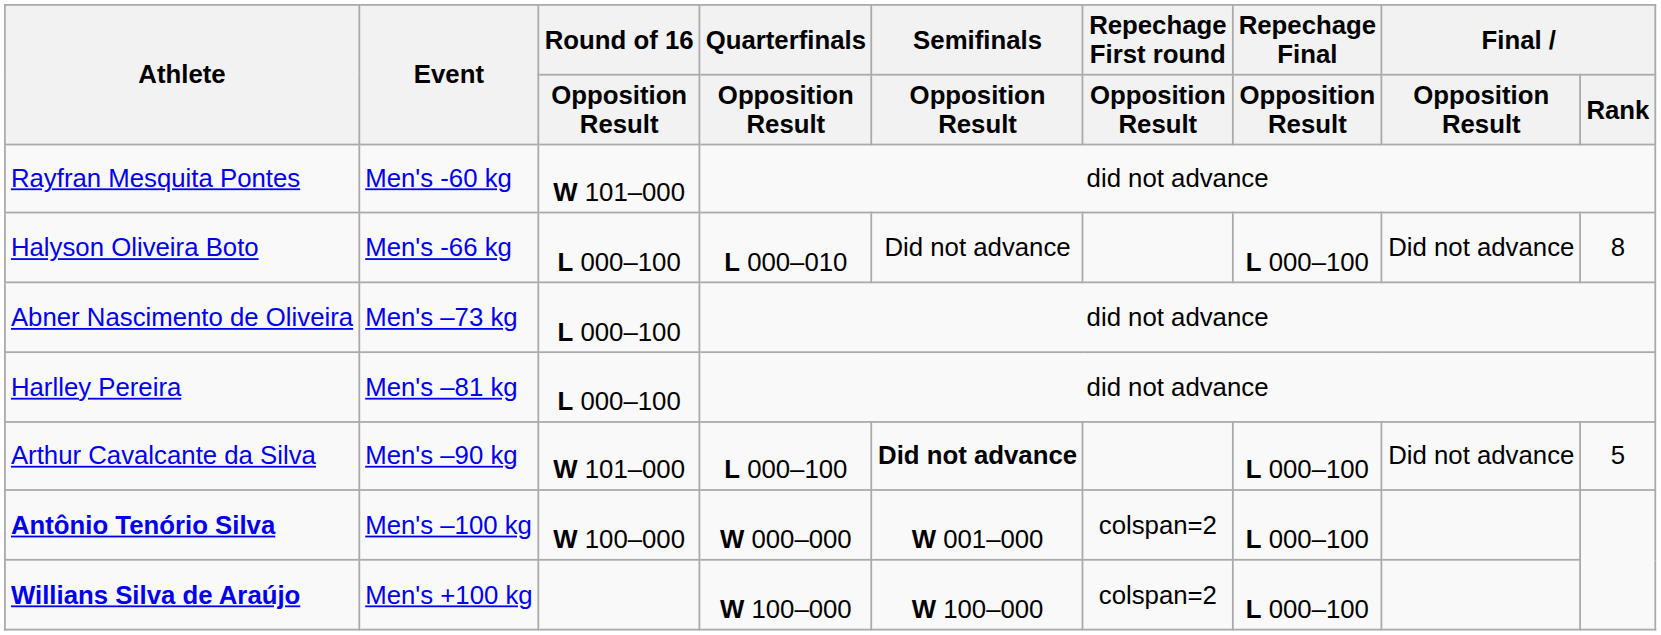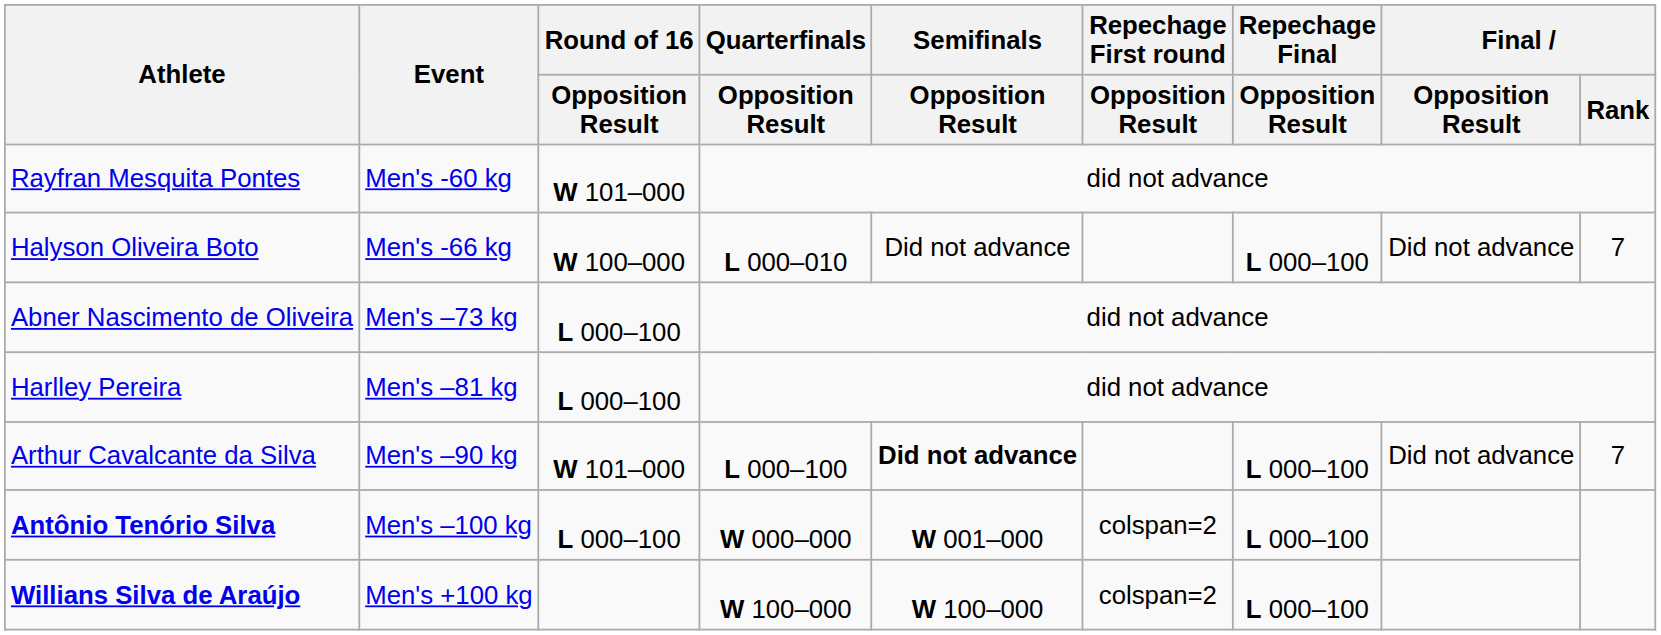Halyson Oliveira Boto | Round of 16 / Opposition Result: L 000–100 -> W 100–000
Halyson Oliveira Boto | Final / Rank: 8 -> 7
Arthur Cavalcante da Silva | Final / Rank: 5 -> 7
Antônio Tenório Silva | Round of 16 / Opposition Result: W 100–000 -> L 000–100
